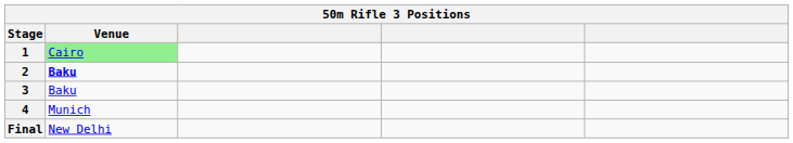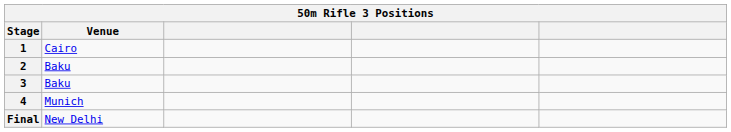1 | Venue: lightgreen background -> no background
2 | Venue: bold -> normal
